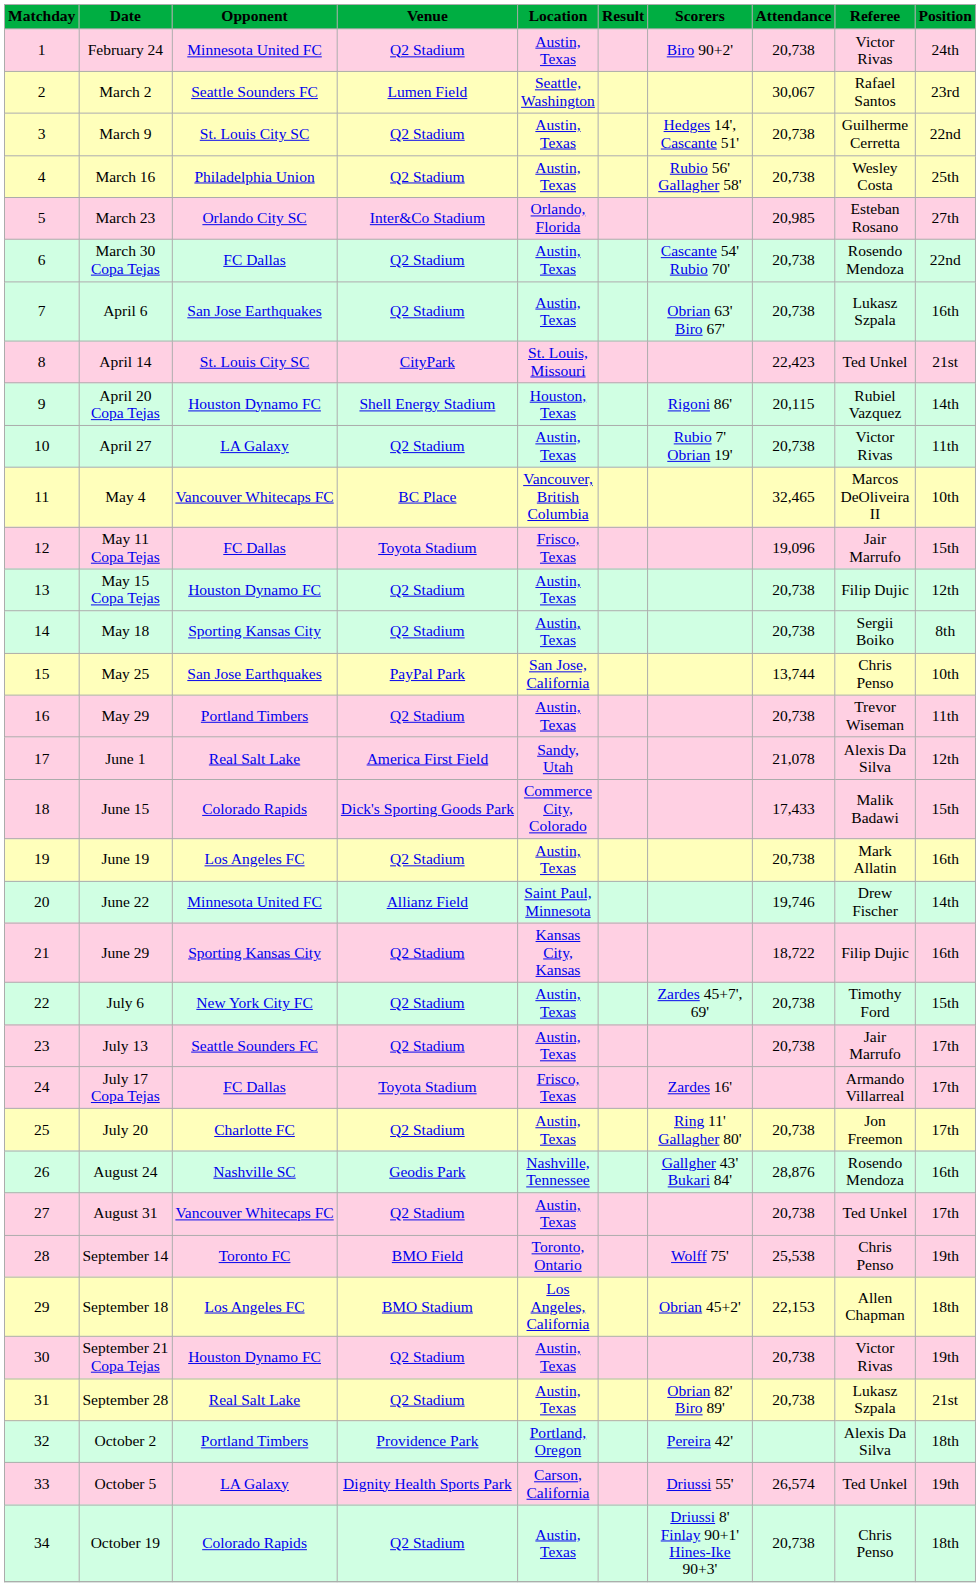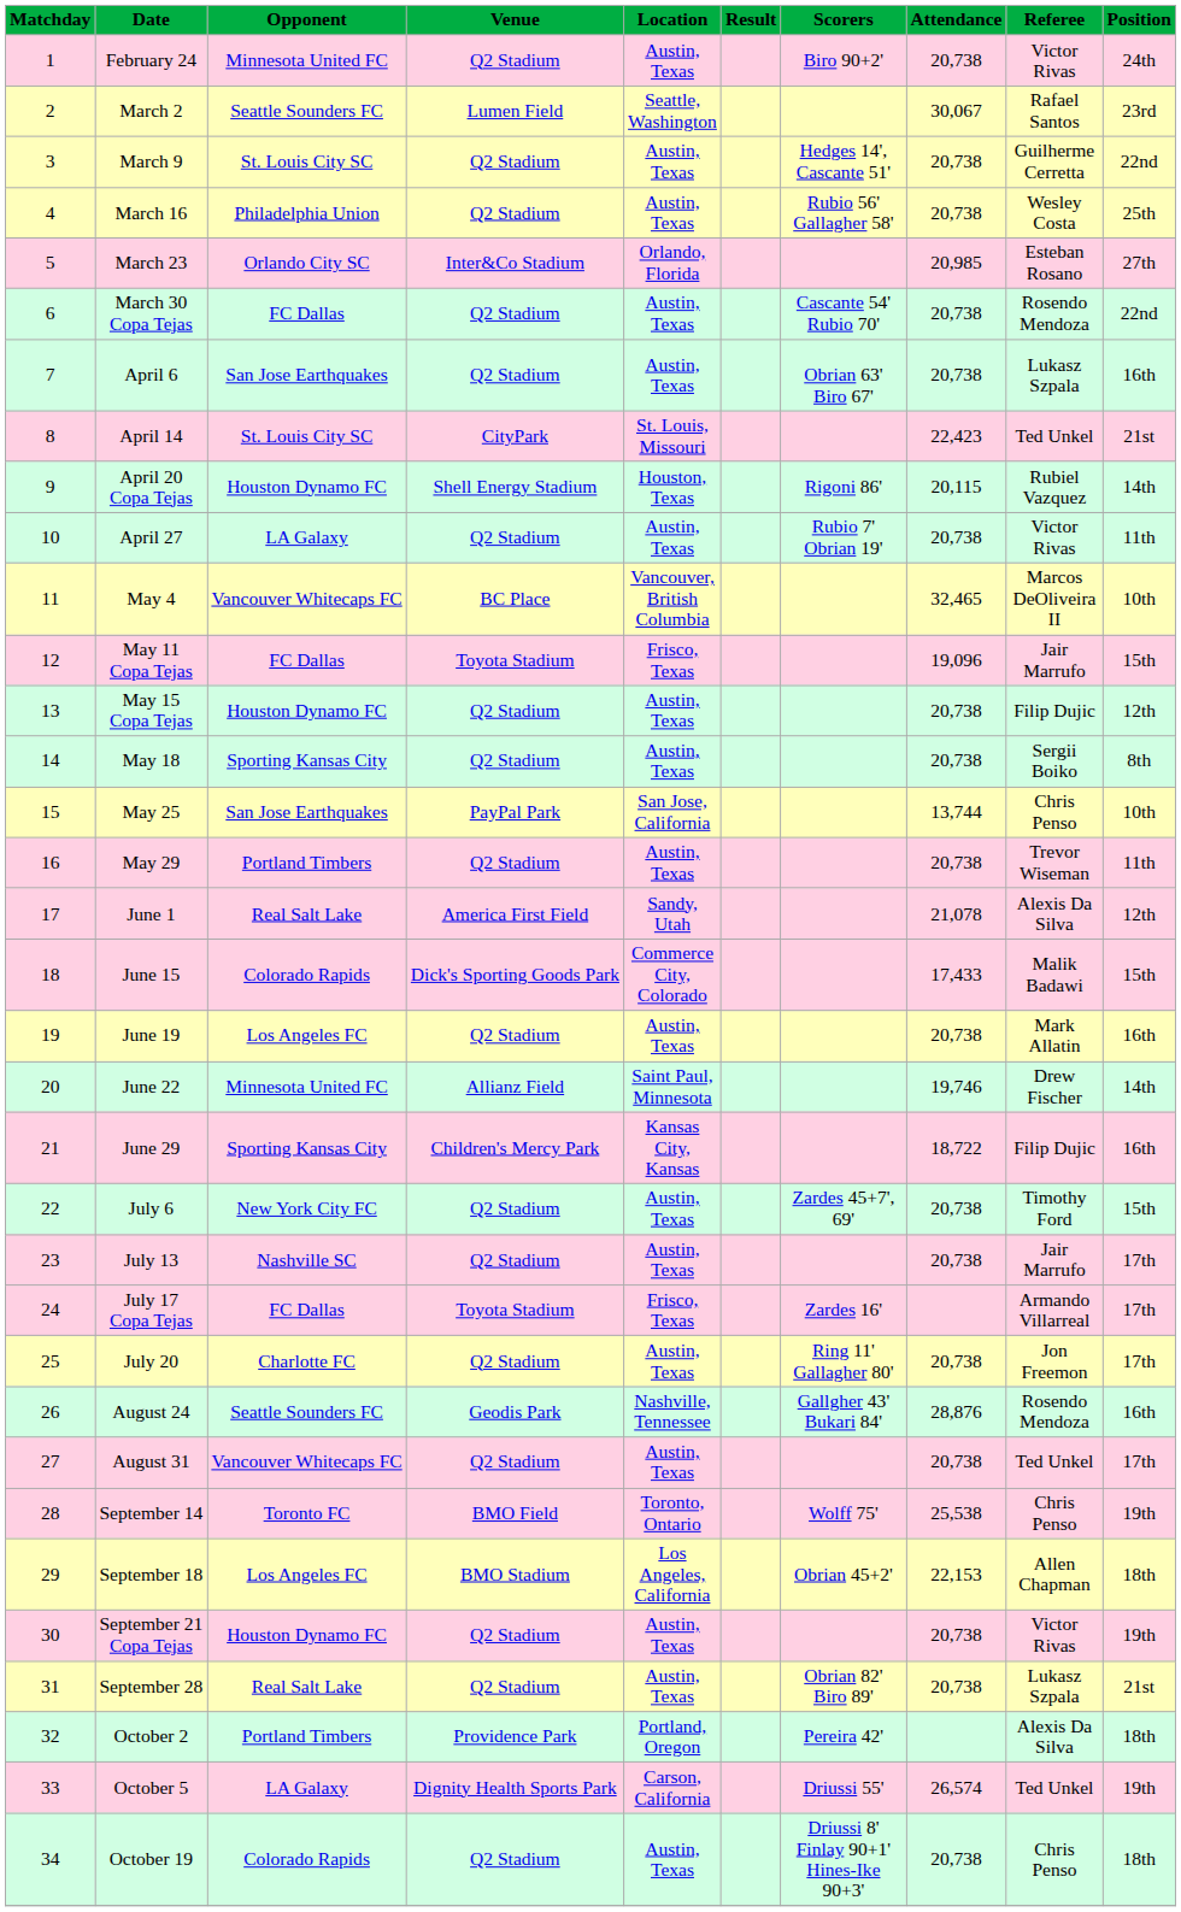June 29 | Venue: Q2 Stadium -> Children's Mercy Park
July 13 | Opponent: Seattle Sounders FC -> Nashville SC
August 24 | Opponent: Nashville SC -> Seattle Sounders FC
